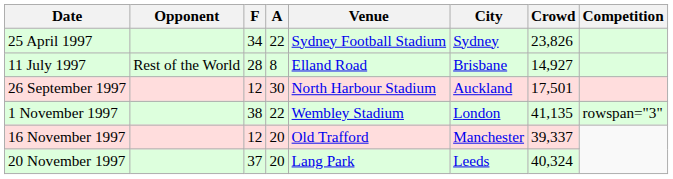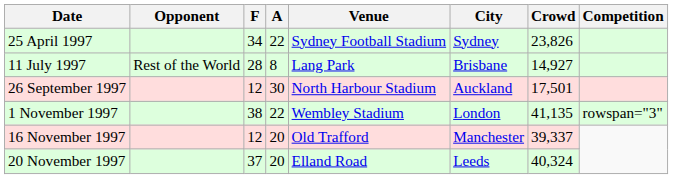11 July 1997 | Venue: Elland Road -> Lang Park
20 November 1997 | Venue: Lang Park -> Elland Road
